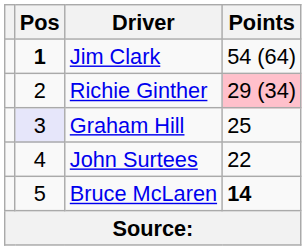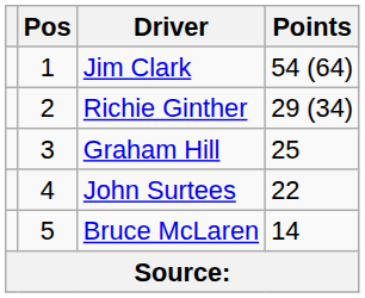Jim Clark | Pos: bold -> normal
Richie Ginther | Points: pink background -> no background
Graham Hill | Pos: lavender background -> no background
Bruce McLaren | Points: bold -> normal
